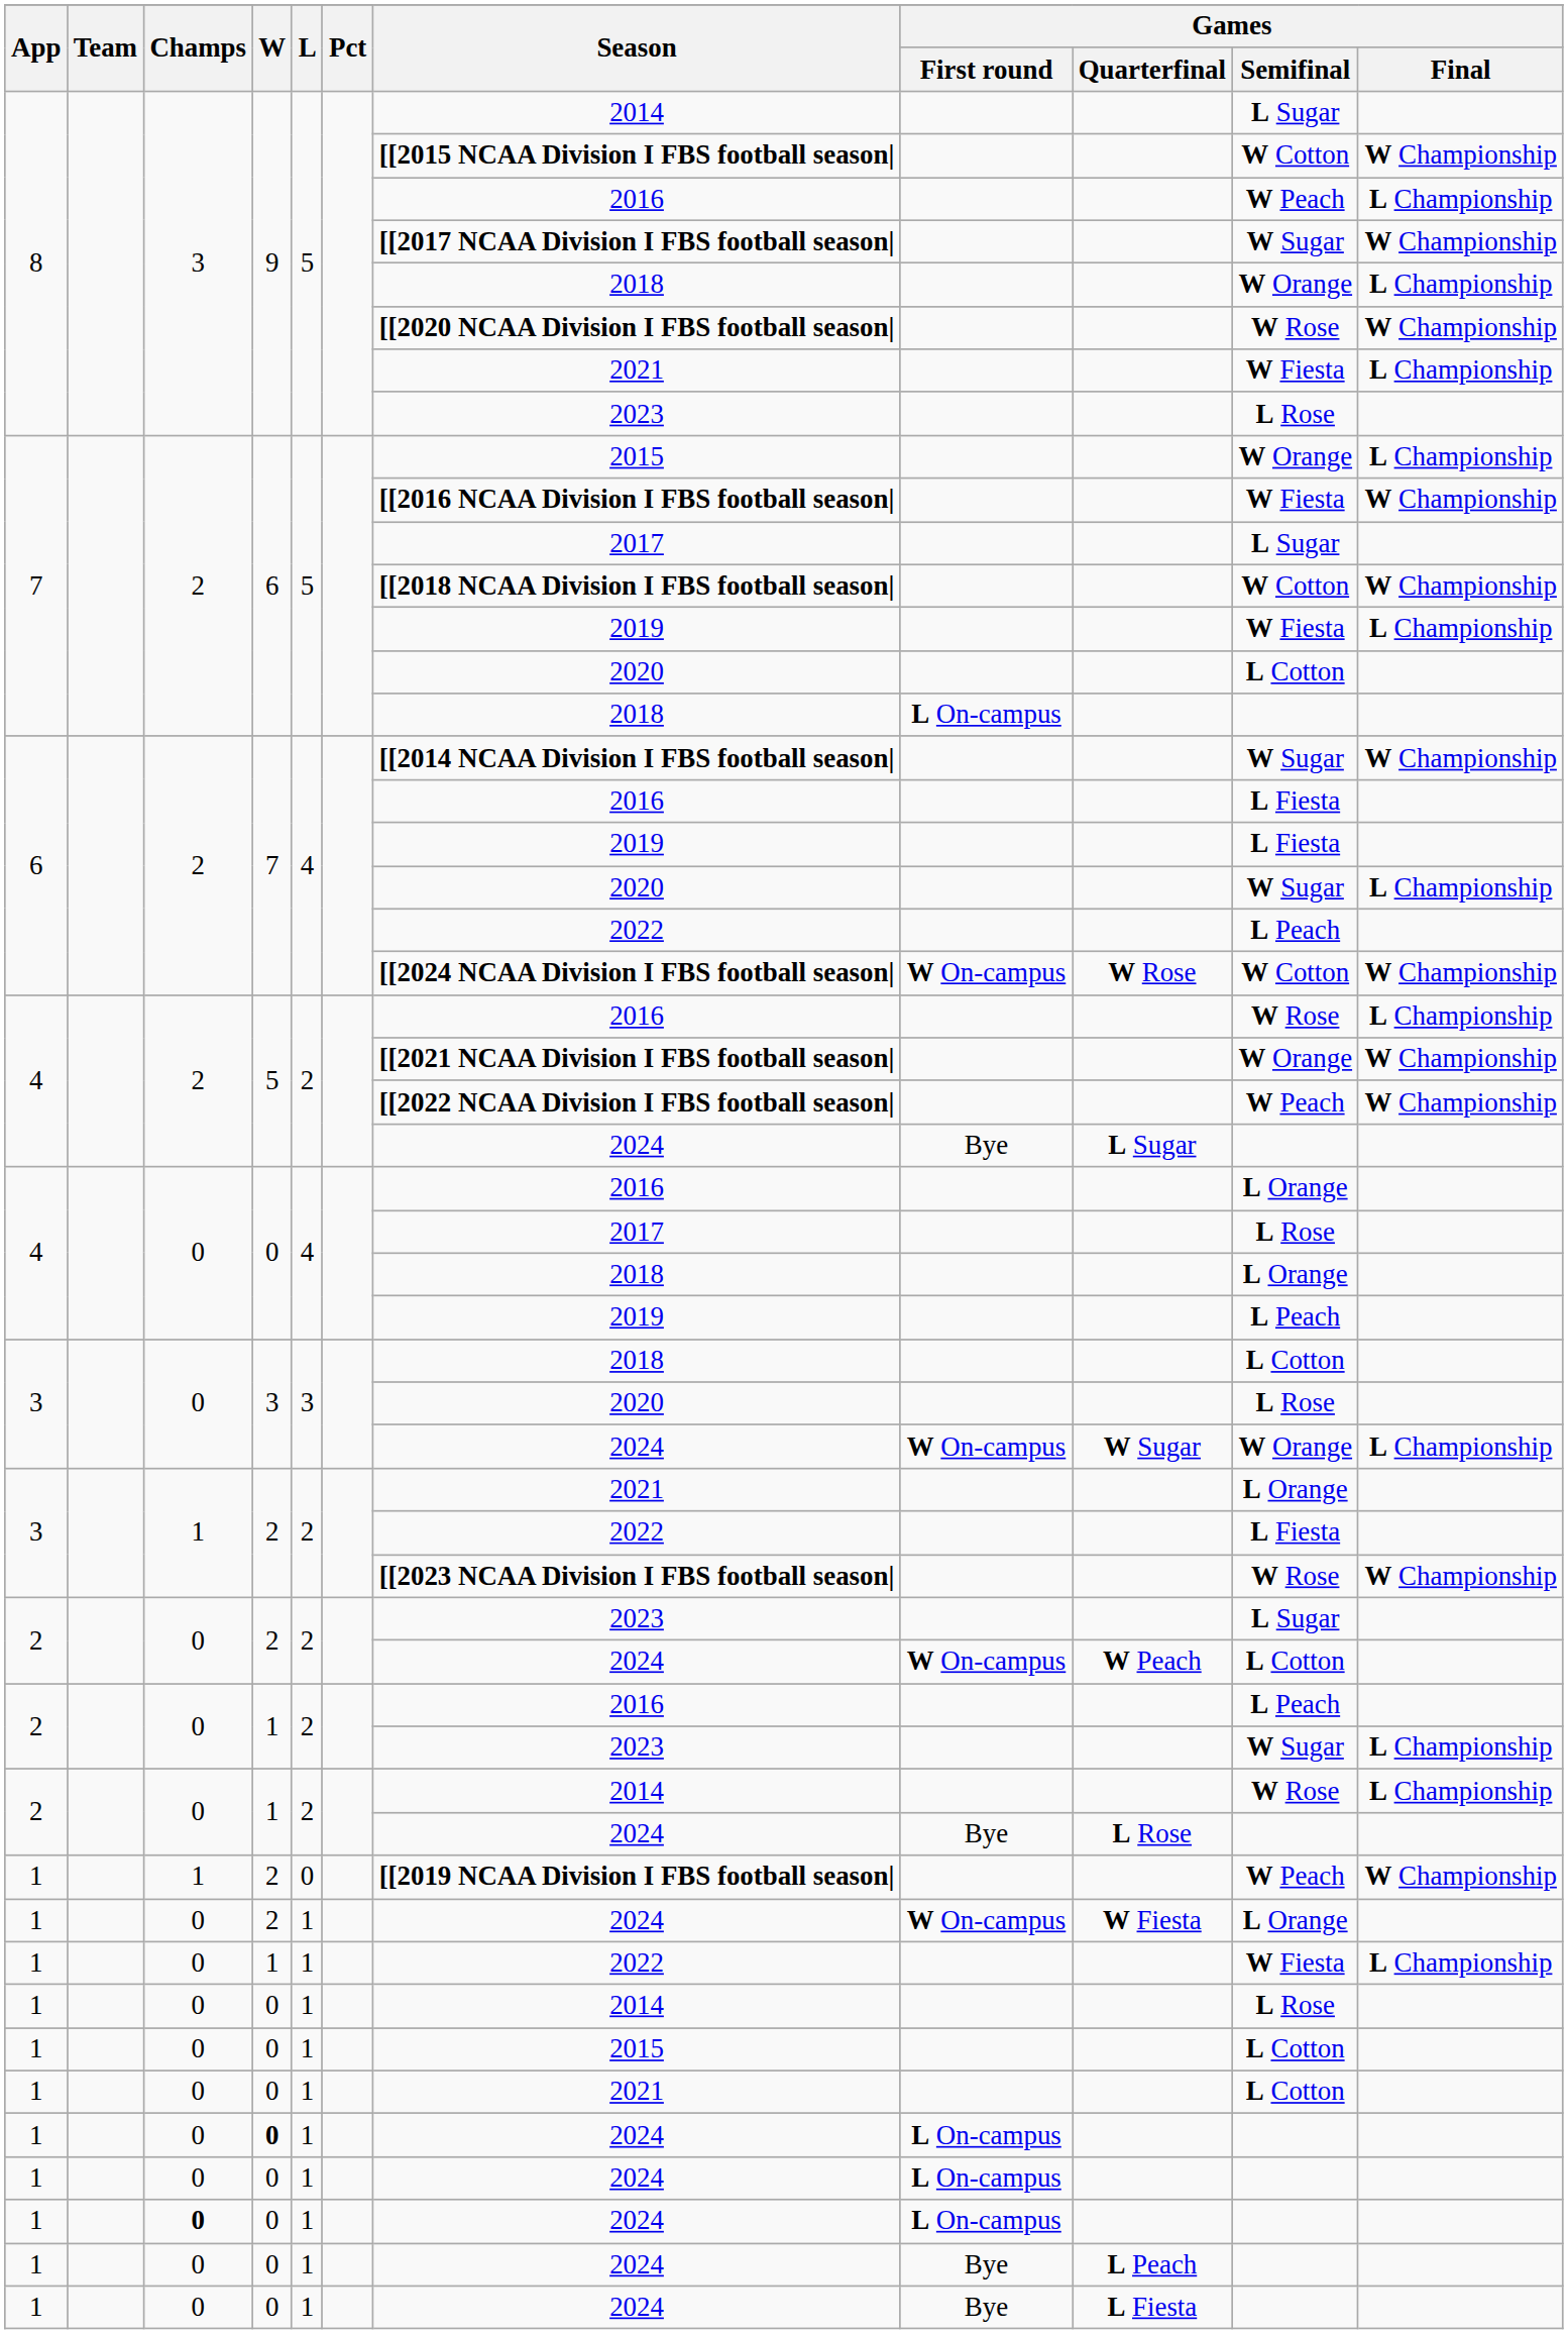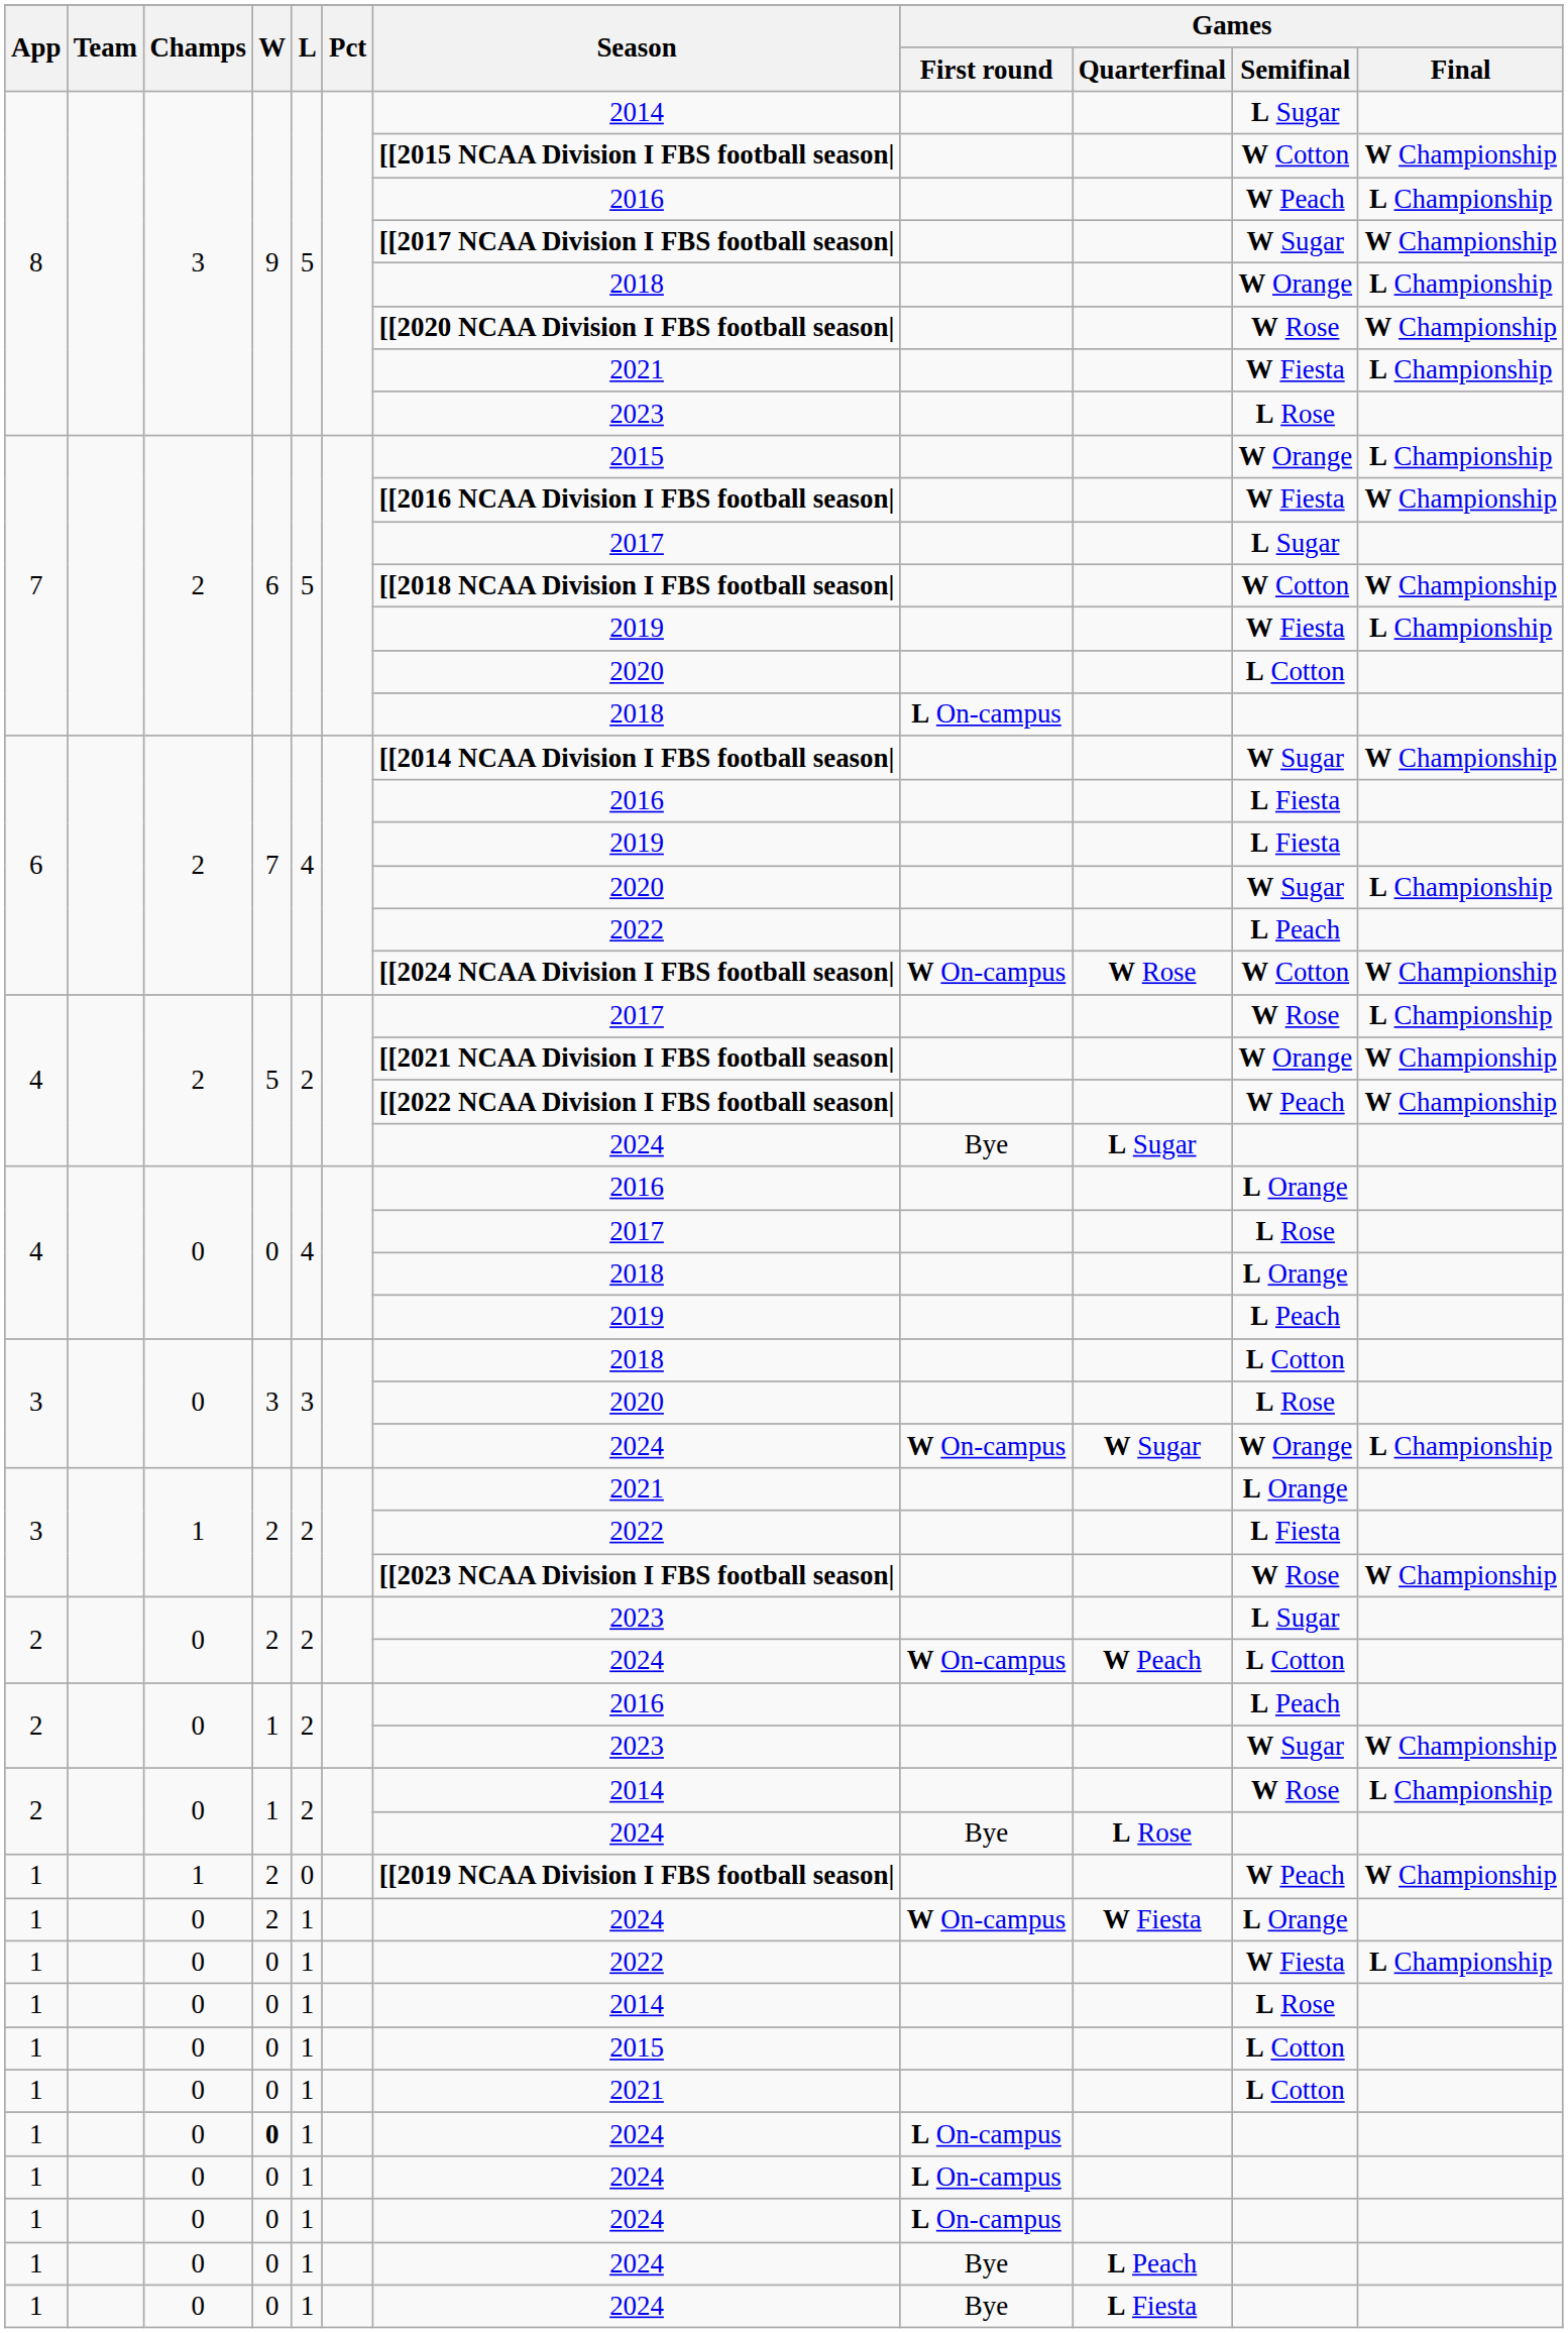row 24 | Season: 2016 -> 2017
row 41 | Games / Final: L Championship -> W Championship
row 46 | W: 1 -> 0
row 52 | Champs: bold -> normal
